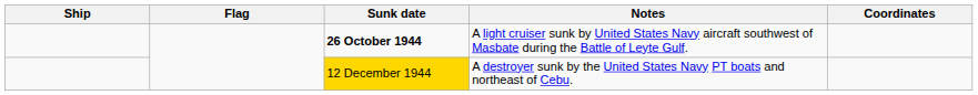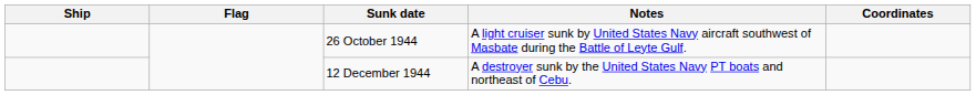26 October 1944 | Sunk date: bold -> normal
12 December 1944 | Sunk date: gold background -> no background
